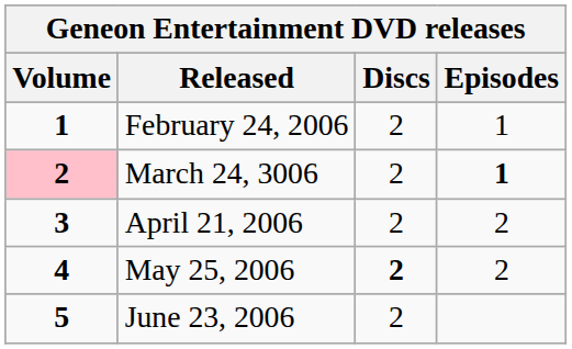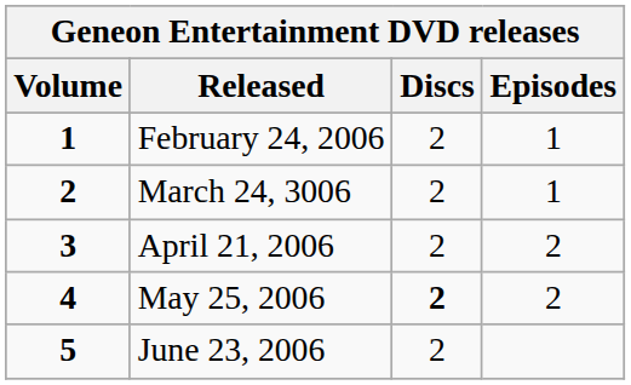March 24, 3006 | Volume: pink background -> no background
March 24, 3006 | Episodes: bold -> normal
